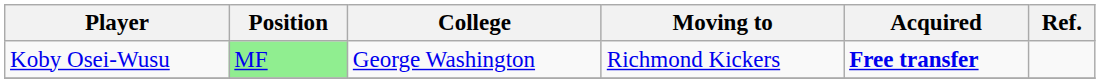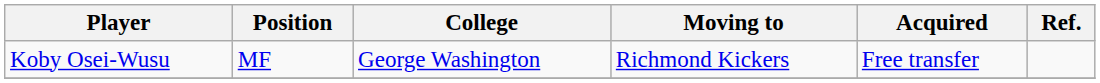Koby Osei-Wusu | Position: lightgreen background -> no background
Koby Osei-Wusu | Acquired: bold -> normal
